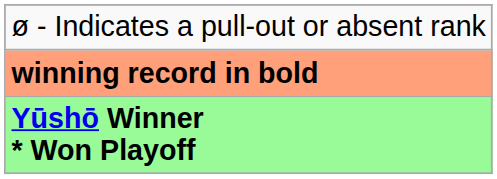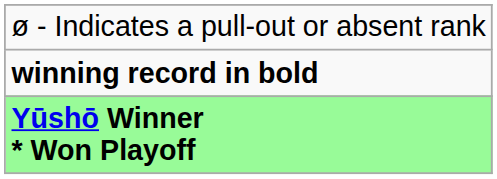row 2 | column 1: lightsalmon background -> no background
